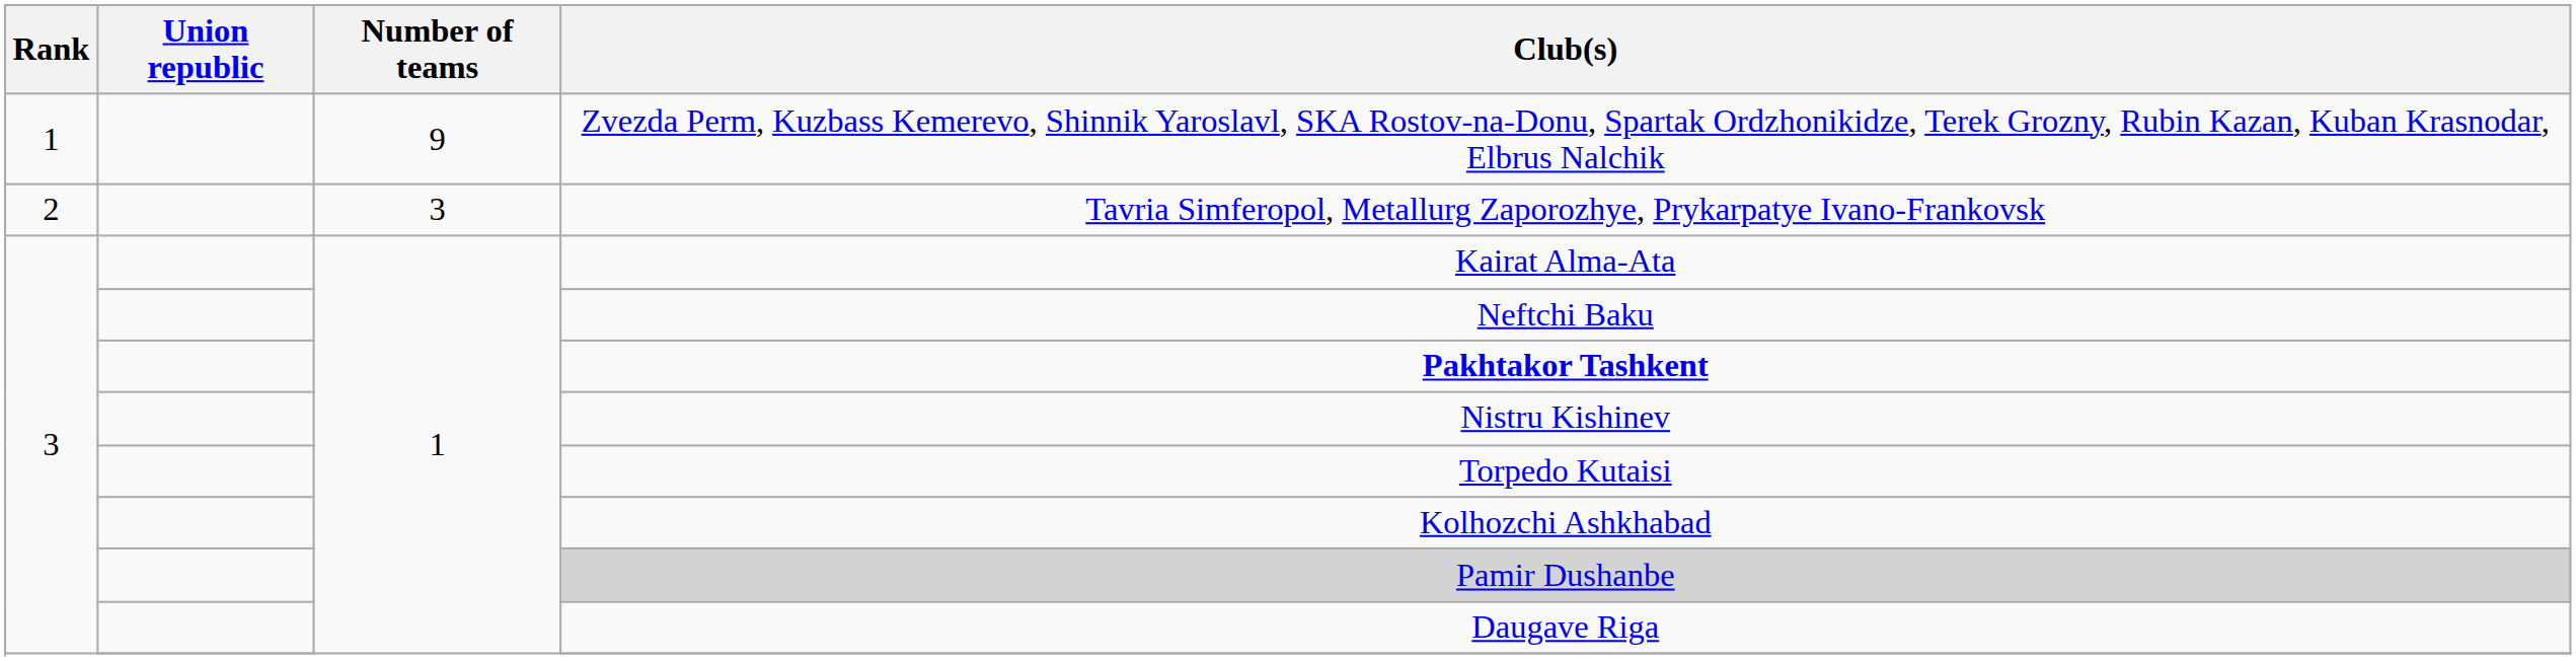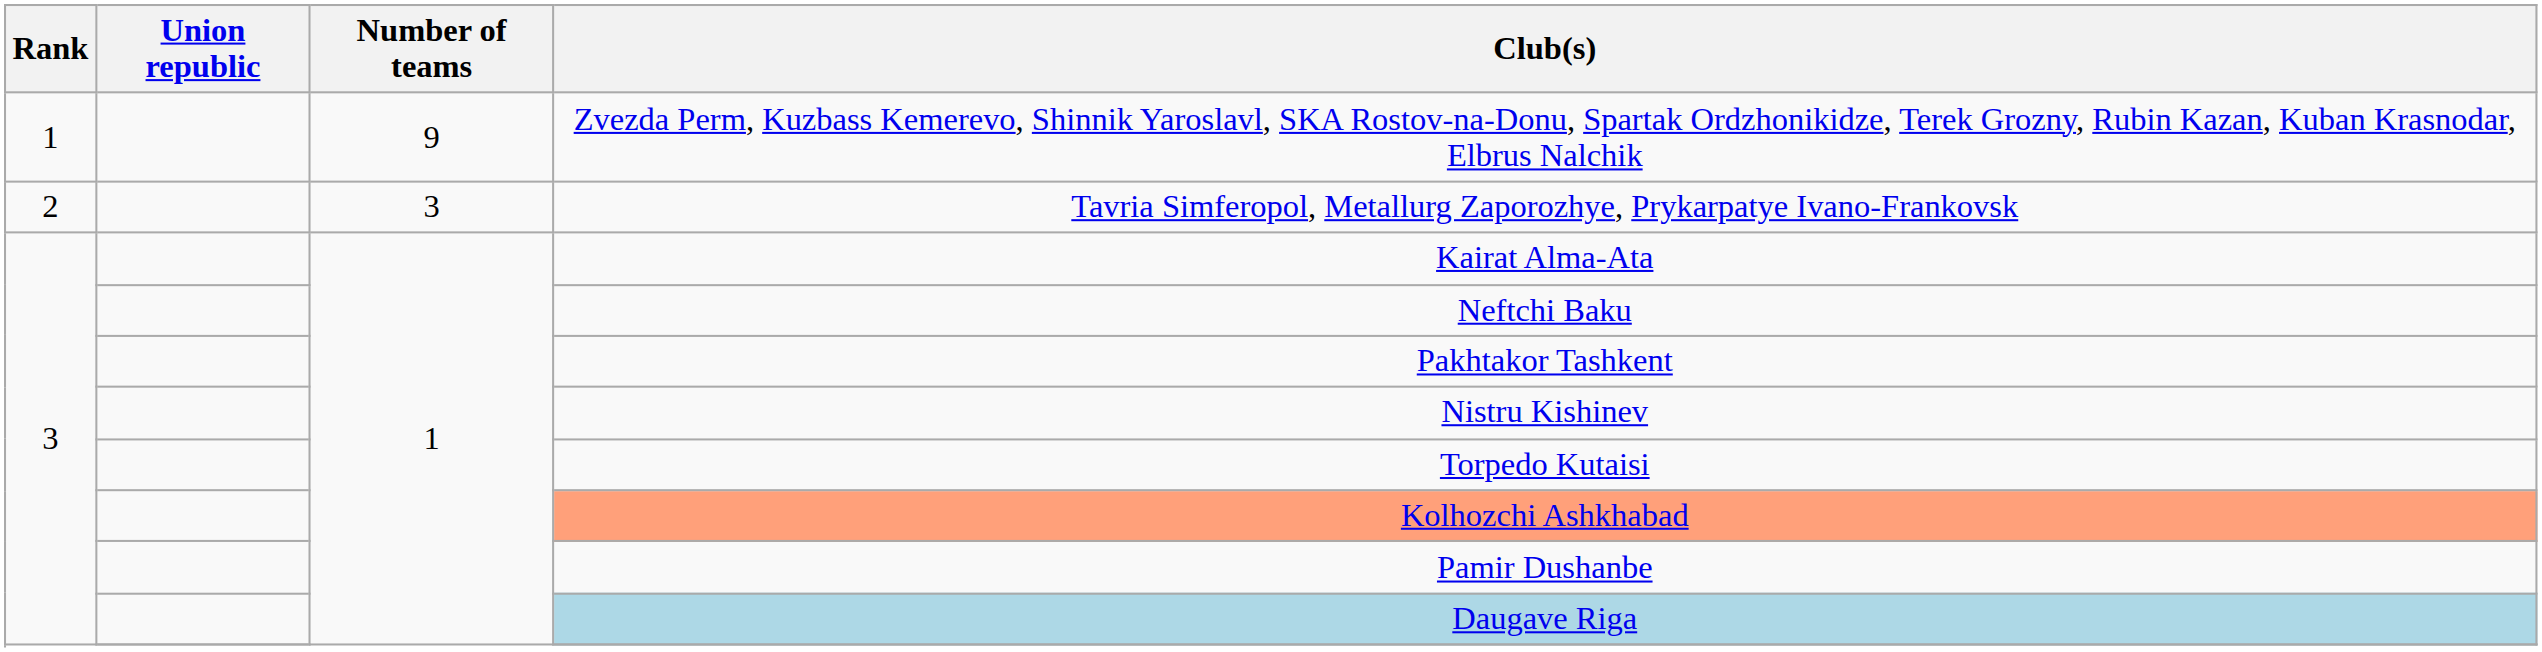Pakhtakor Tashkent | Club(s): bold -> normal
Kolhozchi Ashkhabad | Club(s): no background -> lightsalmon background
Pamir Dushanbe | Club(s): lightgrey background -> no background
Daugave Riga | Club(s): no background -> lightblue background
